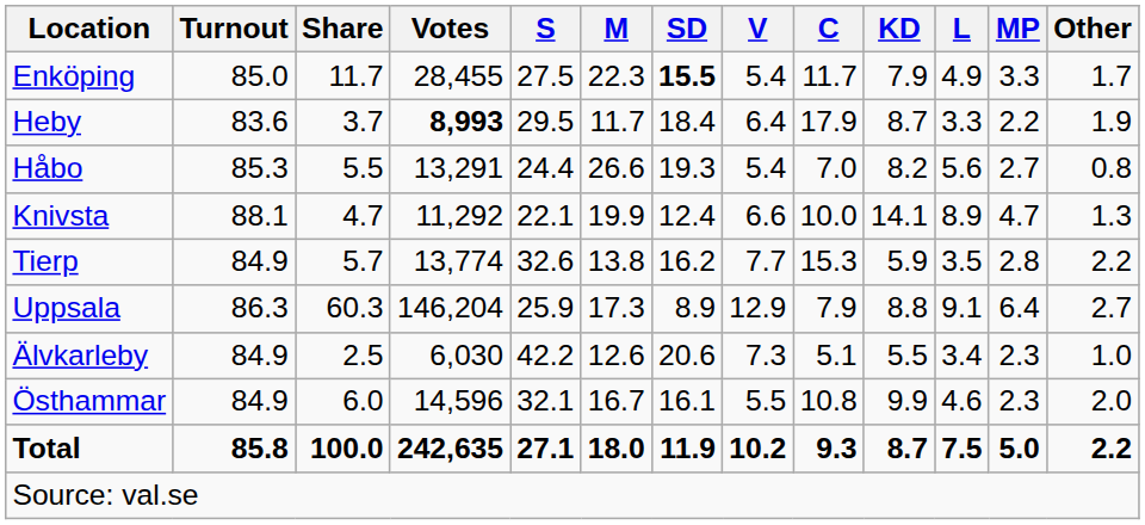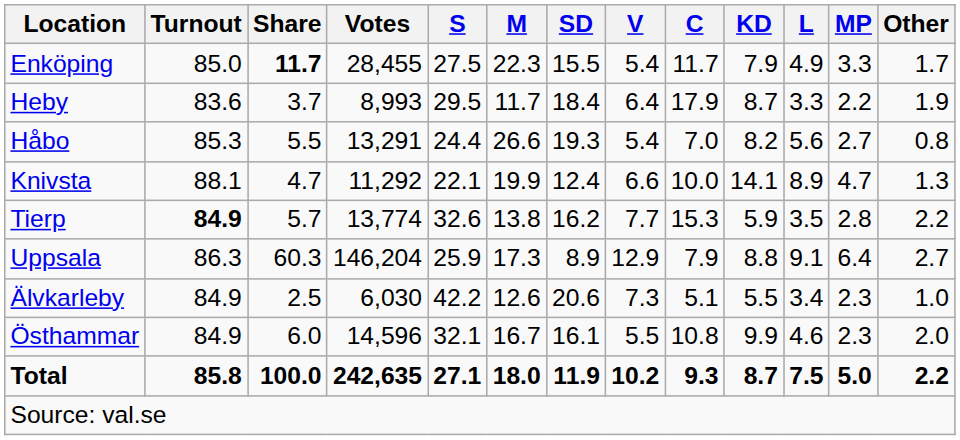Enköping | Share: normal -> bold
Enköping | SD: bold -> normal
Heby | Votes: bold -> normal
Tierp | Turnout: normal -> bold
